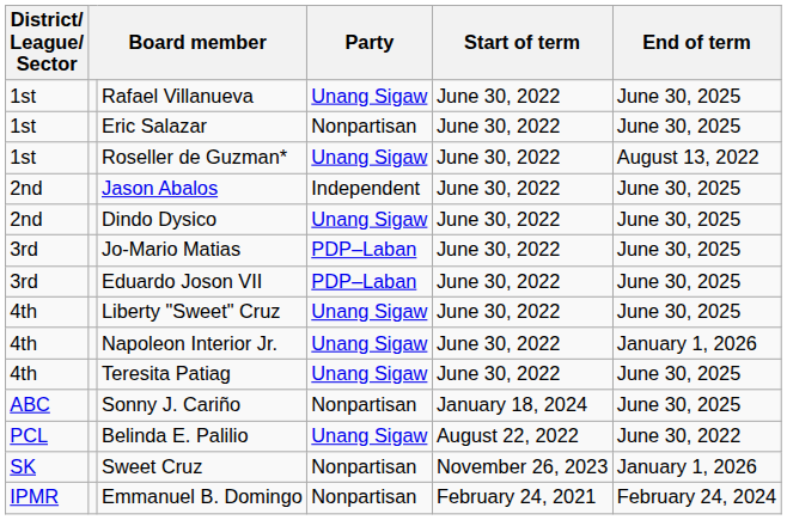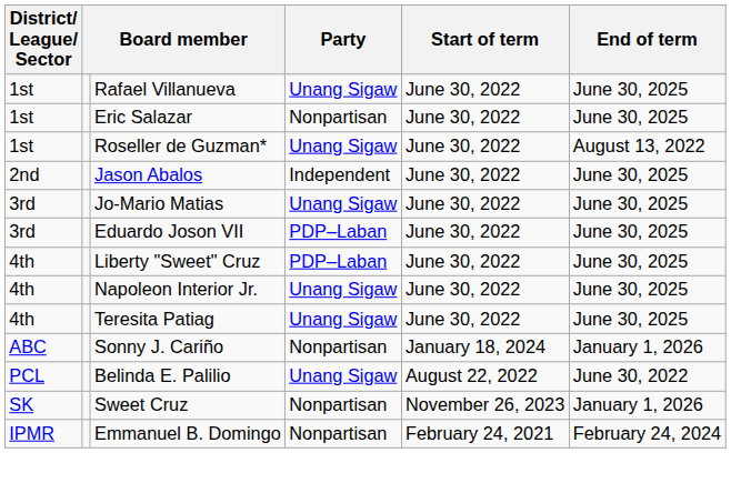- row: 2nd | Dindo Dysico | Unang Sigaw | June 30, 2022 | June 30, 2025
Jo-Mario Matias | Party: PDP–Laban -> Unang Sigaw
Liberty "Sweet" Cruz | Party: Unang Sigaw -> PDP–Laban
Napoleon Interior Jr. | End of term: January 1, 2026 -> June 30, 2025
Sonny J. Cariño | End of term: June 30, 2025 -> January 1, 2026
